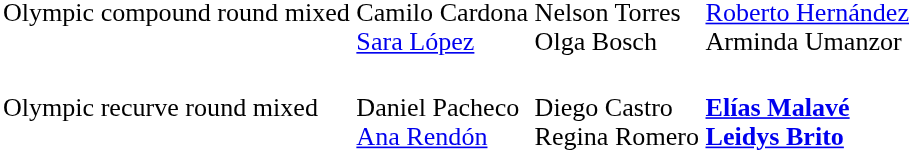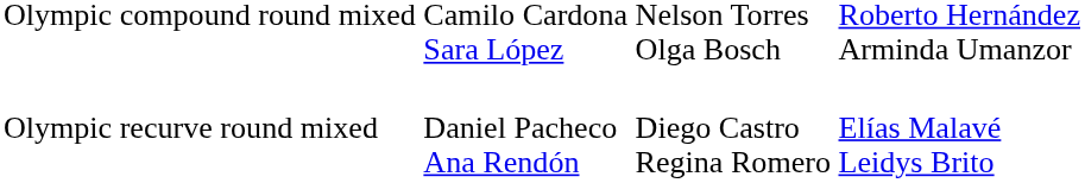Olympic recurve round mixed | column 4: bold -> normal
